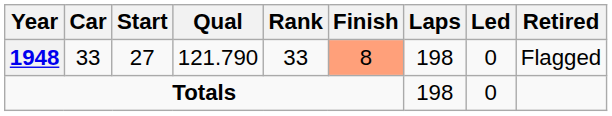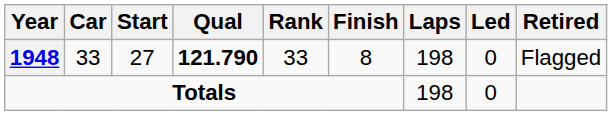1948 | Qual: normal -> bold
1948 | Finish: lightsalmon background -> no background
